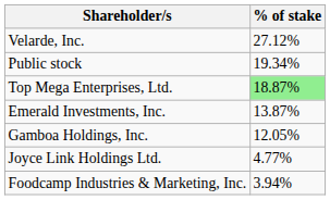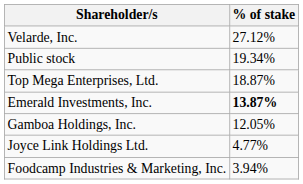Top Mega Enterprises, Ltd. | % of stake: lightgreen background -> no background
Emerald Investments, Inc. | % of stake: normal -> bold
